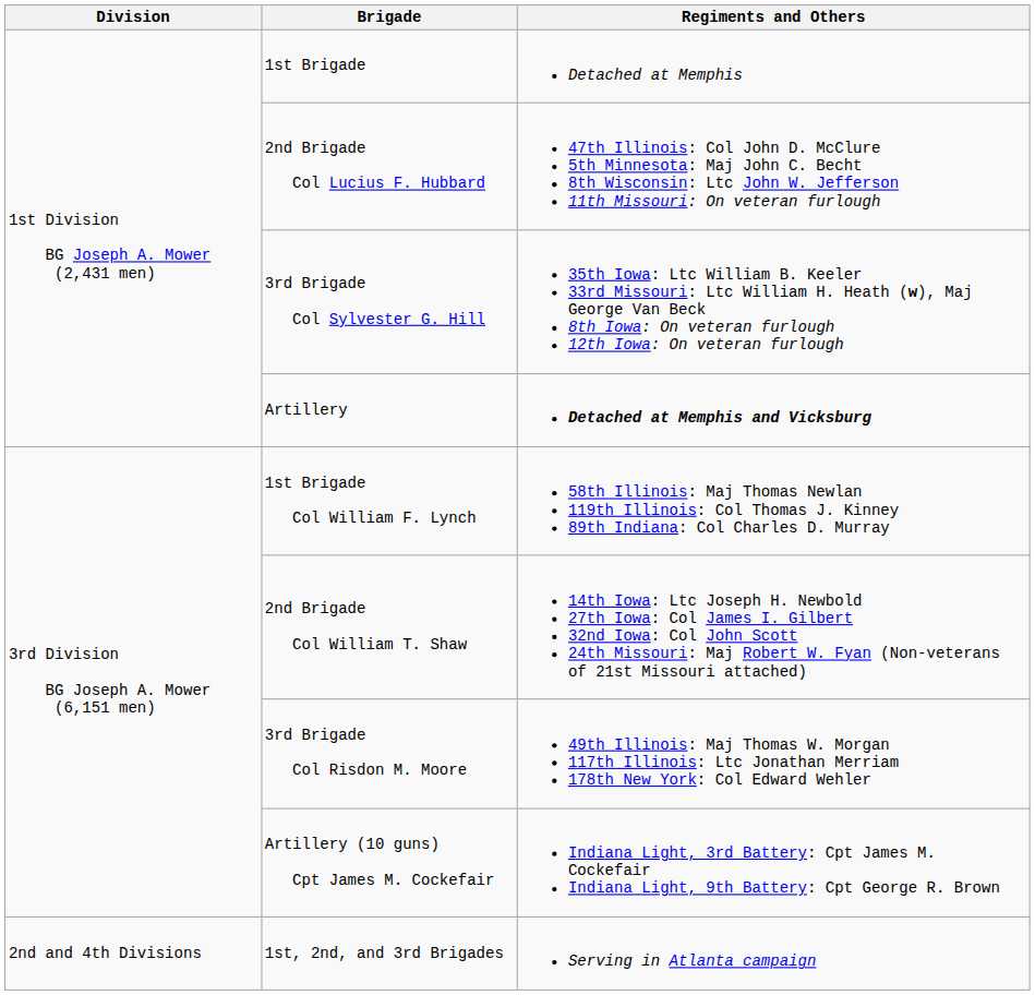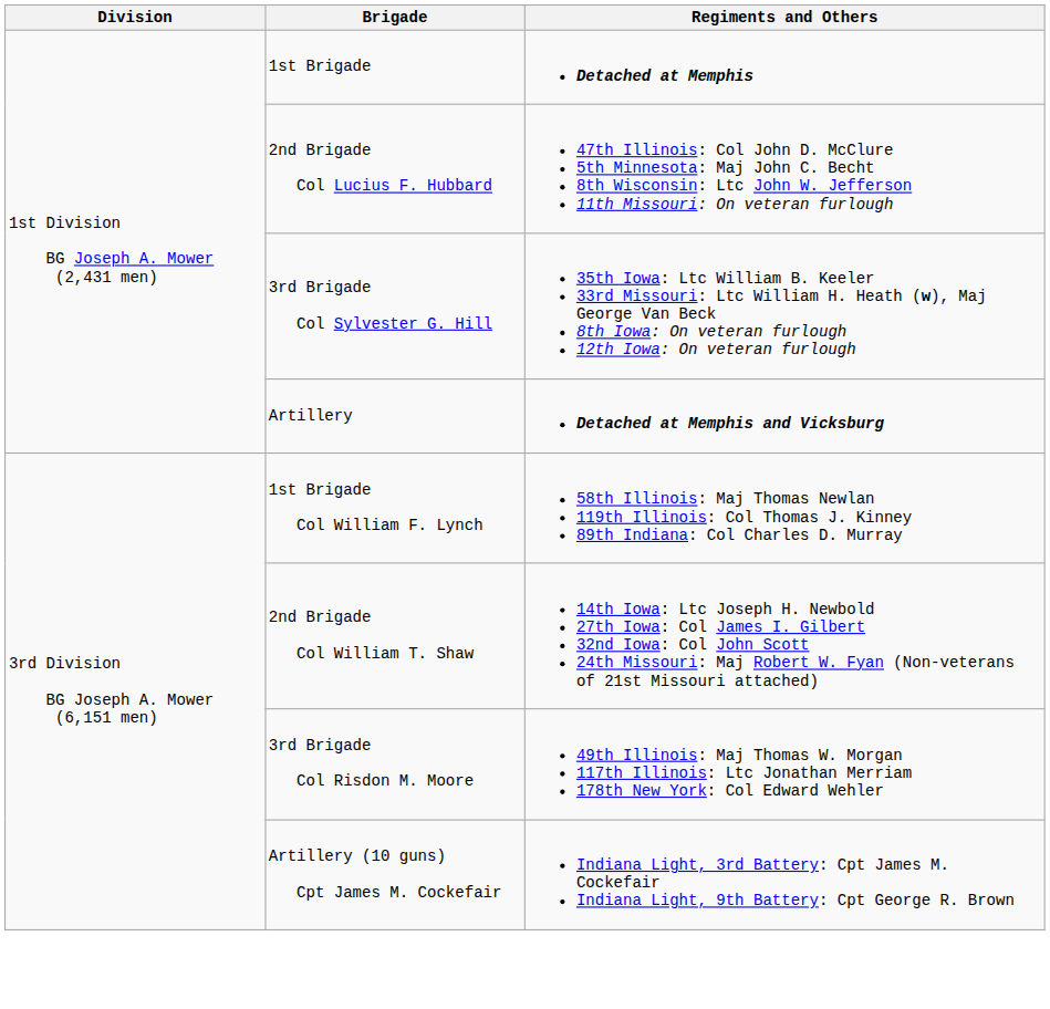1st Brigade | Regiments and Others: normal -> bold
- row: 2nd and 4th Divisions | 1st, 2nd, and 3rd Brigades | Serving in Atlanta campaign
